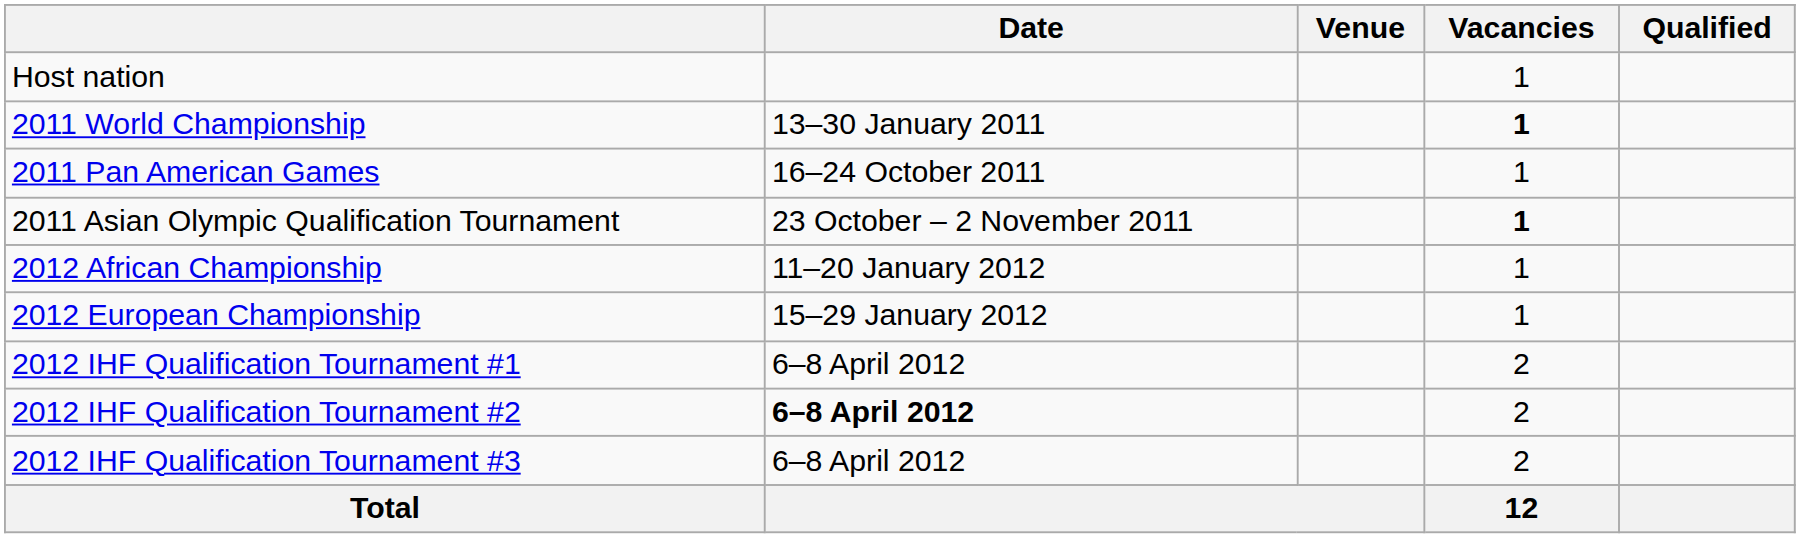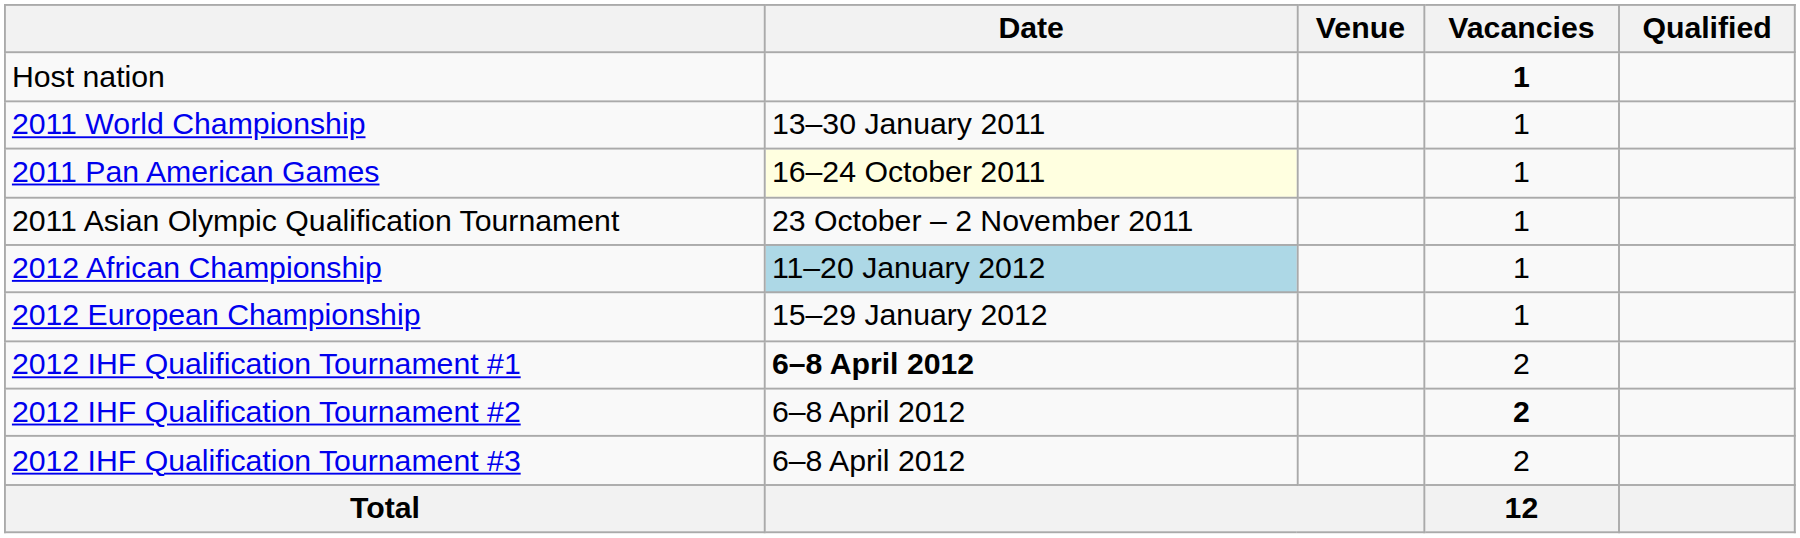Host nation | Vacancies: normal -> bold
2011 World Championship | Vacancies: bold -> normal
2011 Pan American Games | Date: no background -> lightyellow background
2011 Asian Olympic Qualification Tournament | Vacancies: bold -> normal
2012 African Championship | Date: no background -> lightblue background
2012 IHF Qualification Tournament #1 | Date: normal -> bold
2012 IHF Qualification Tournament #2 | Date: bold -> normal
2012 IHF Qualification Tournament #2 | Vacancies: normal -> bold
